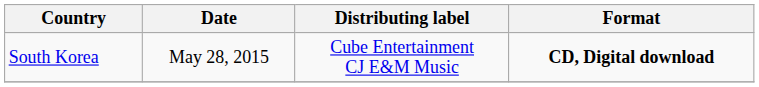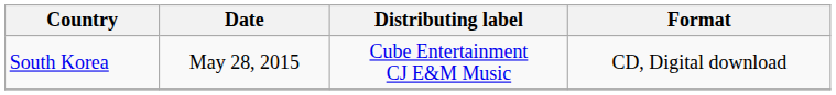South Korea | Format: bold -> normal
